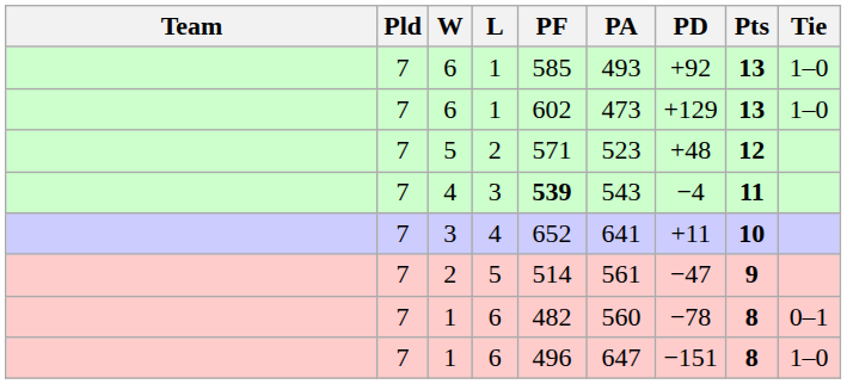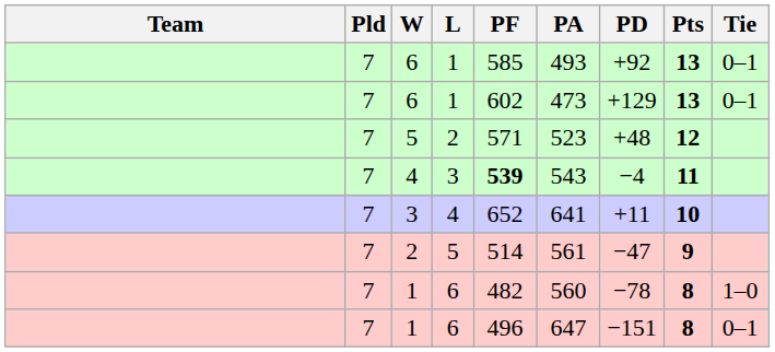row 2 | Tie: 1–0 -> 0–1
row 3 | Tie: 1–0 -> 0–1
row 8 | Tie: 0–1 -> 1–0
row 9 | Tie: 1–0 -> 0–1
